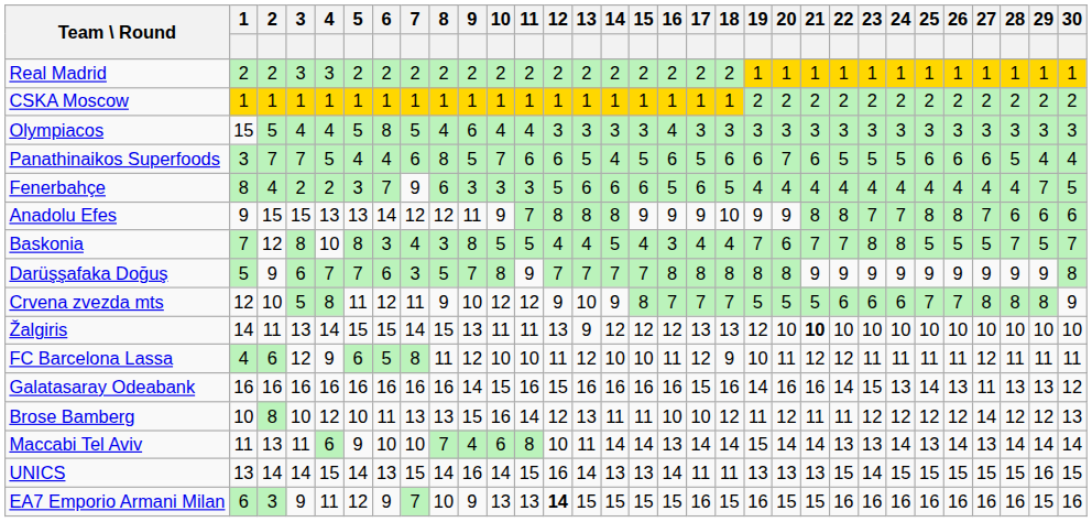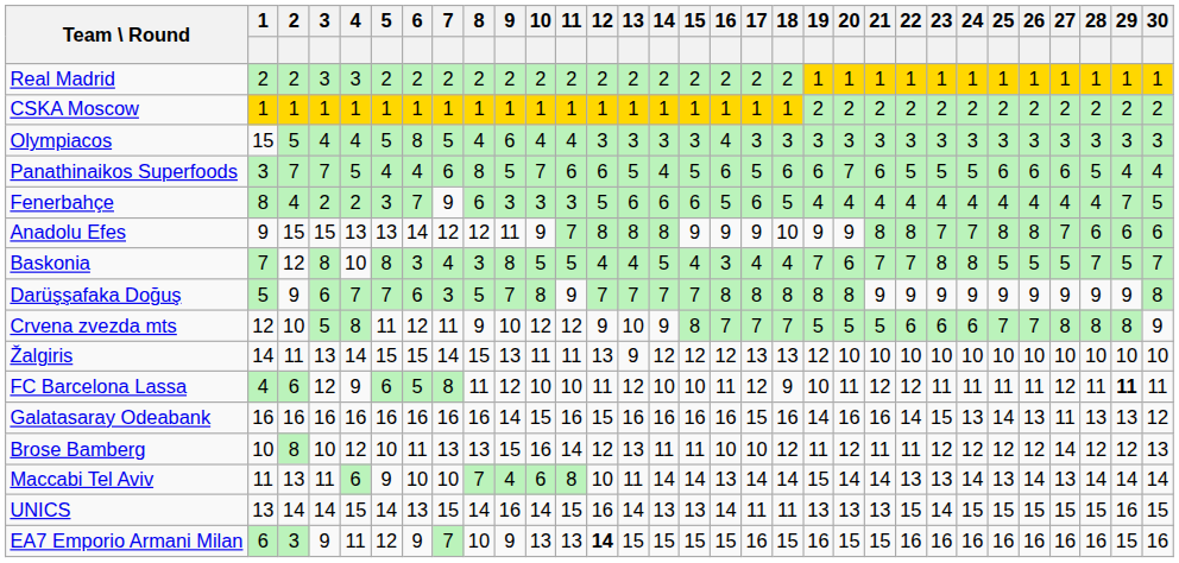Žalgiris | 21: bold -> normal
FC Barcelona Lassa | 29: normal -> bold
